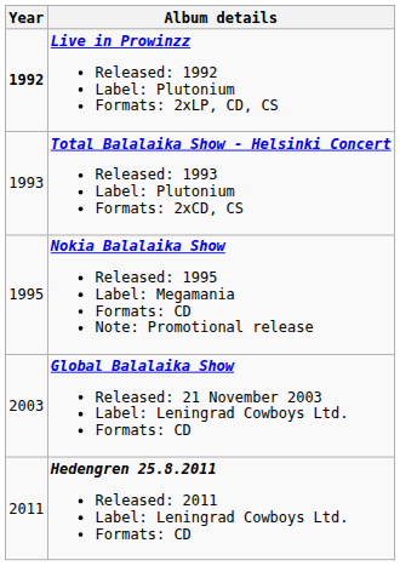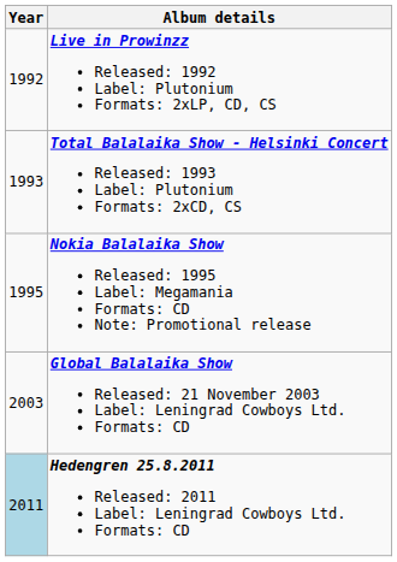row 2 | Year: bold -> normal
row 6 | Year: no background -> lightblue background
